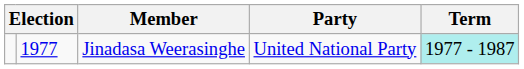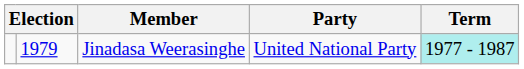Jinadasa Weerasinghe | column 2: 1977 -> 1979
